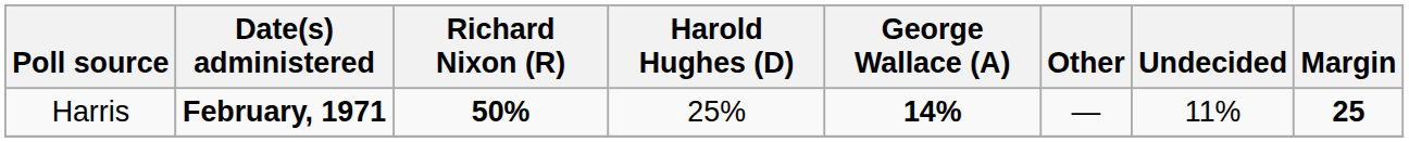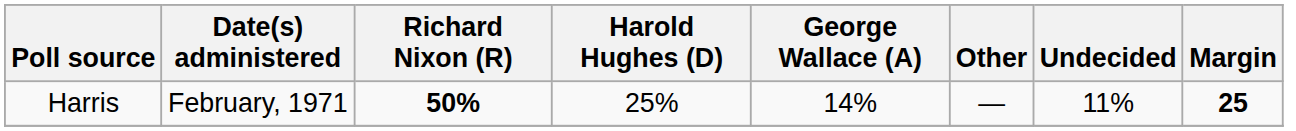Harris | Date(s) administered: bold -> normal
Harris | George Wallace (A): bold -> normal
